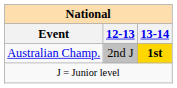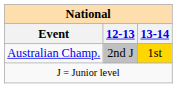Australian Champ. | 13-14: bold -> normal
